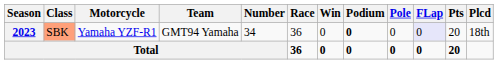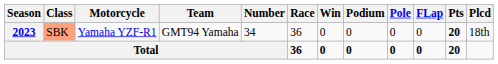2023 | Podium: bold -> normal
2023 | FLap: lavender background -> no background
2023 | Pts: normal -> bold
